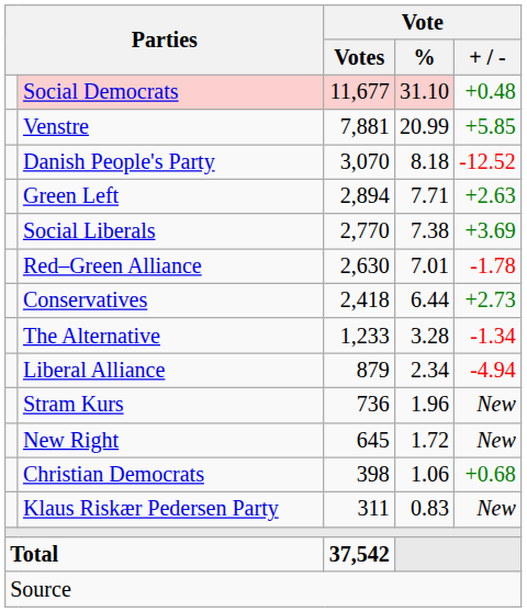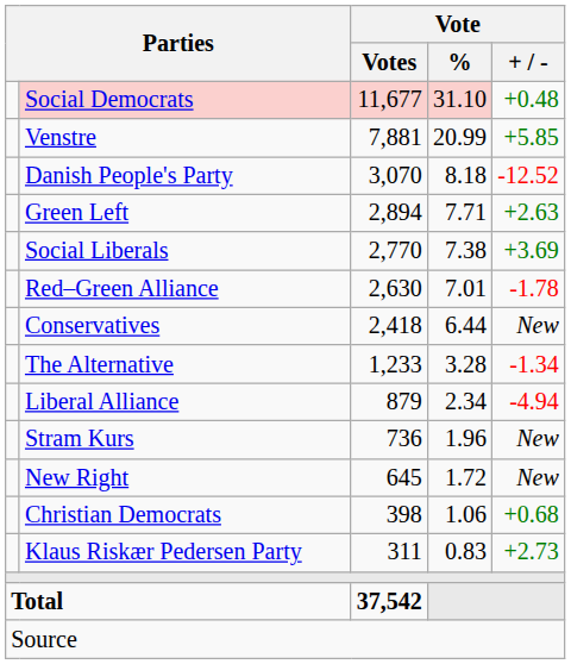Conservatives | Vote / + / -: +2.73 -> New
Klaus Riskær Pedersen Party | Vote / + / -: New -> +2.73
